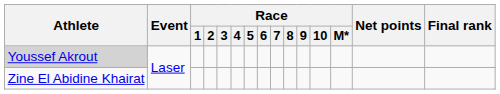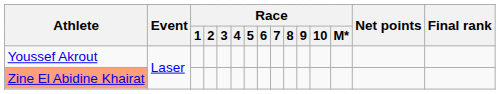Youssef Akrout | Athlete: lightgrey background -> no background
Zine El Abidine Khairat | Athlete: no background -> lightsalmon background
